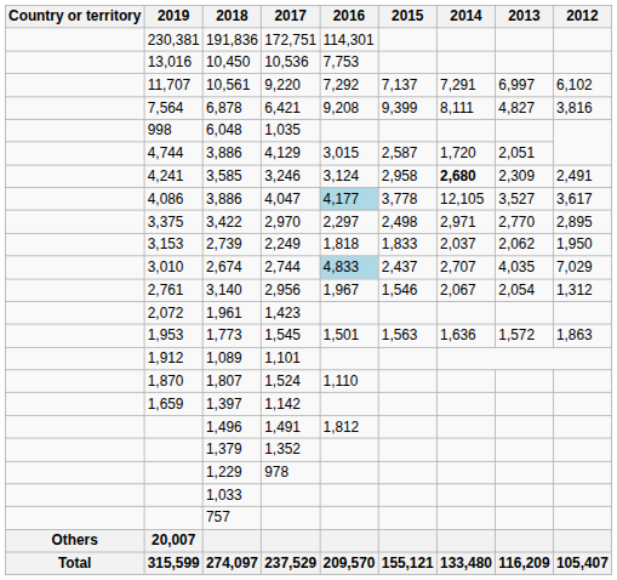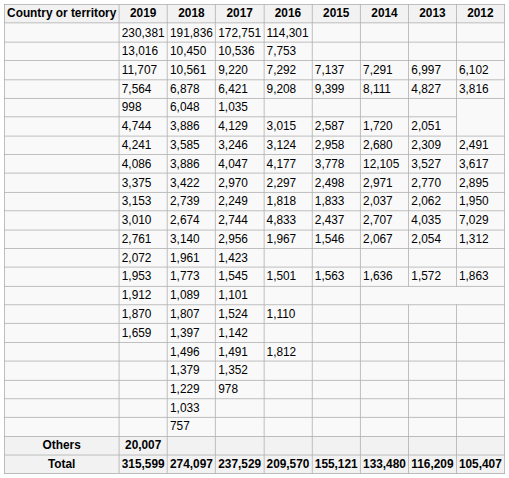3,585 | 2014: bold -> normal
3,886 / 4,047 | 2016: lightblue background -> no background
2,674 | 2016: lightblue background -> no background
